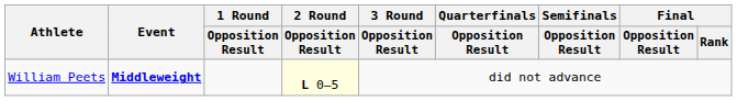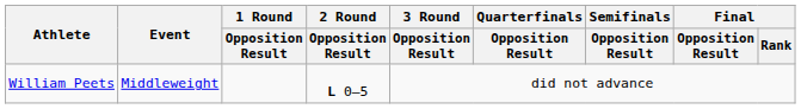William Peets | Event: bold -> normal
William Peets | 2 Round / Opposition Result: lightyellow background -> no background
